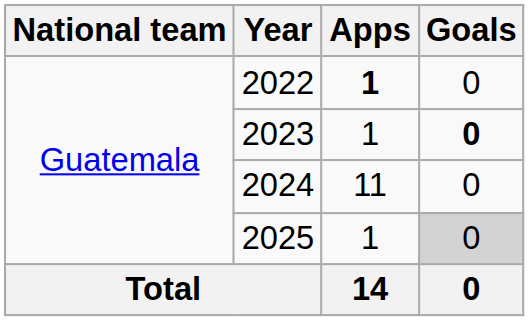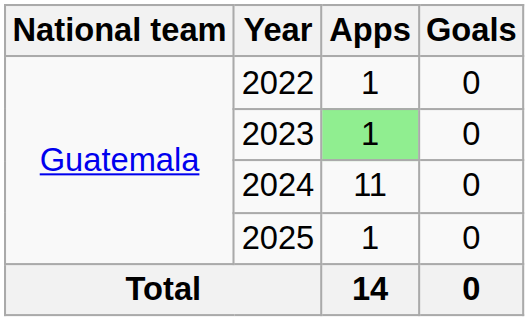2022 | Apps: bold -> normal
2023 | Apps: no background -> lightgreen background
2023 | Goals: bold -> normal
2025 | Goals: lightgrey background -> no background
